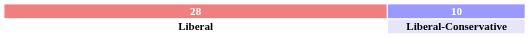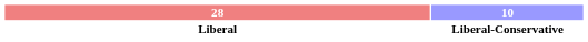Liberal | 10: lavender background -> no background
